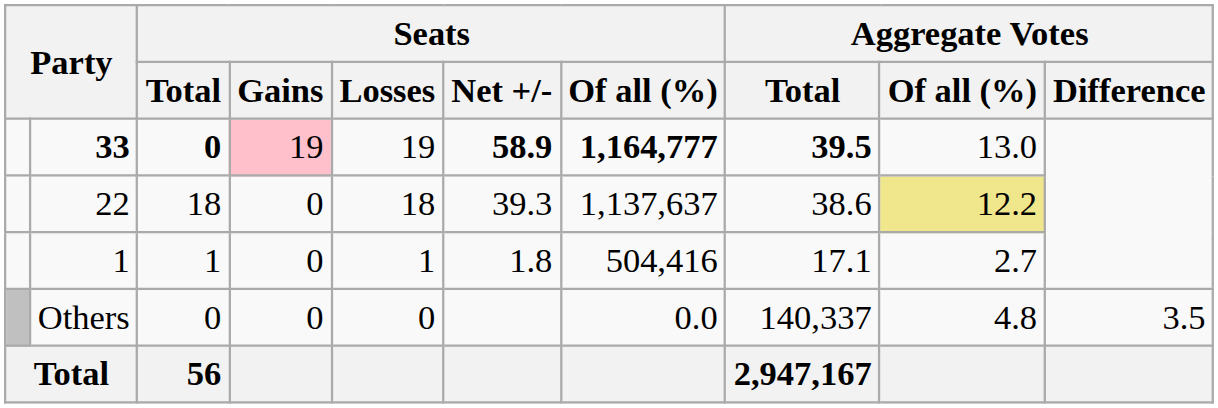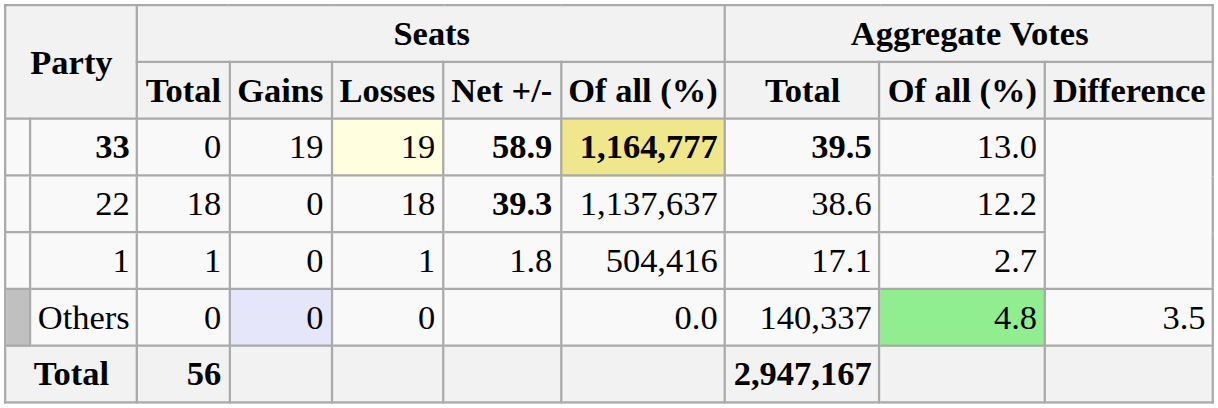33 | Seats / Total: bold -> normal
33 | Seats / Gains: pink background -> no background
33 | Seats / Losses: no background -> lightyellow background
33 | Seats / Of all (%): no background -> khaki background
22 | Seats / Net +/-: normal -> bold
22 | Aggregate Votes / Of all (%): khaki background -> no background
Others | Seats / Gains: no background -> lavender background
Others | Aggregate Votes / Of all (%): no background -> lightgreen background
